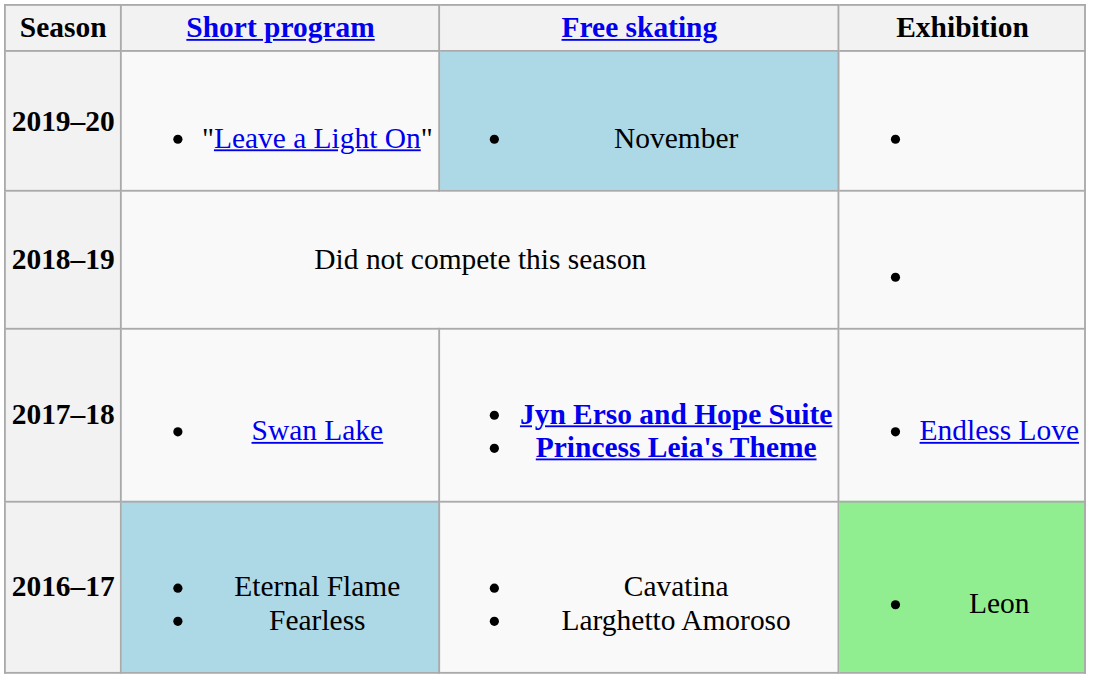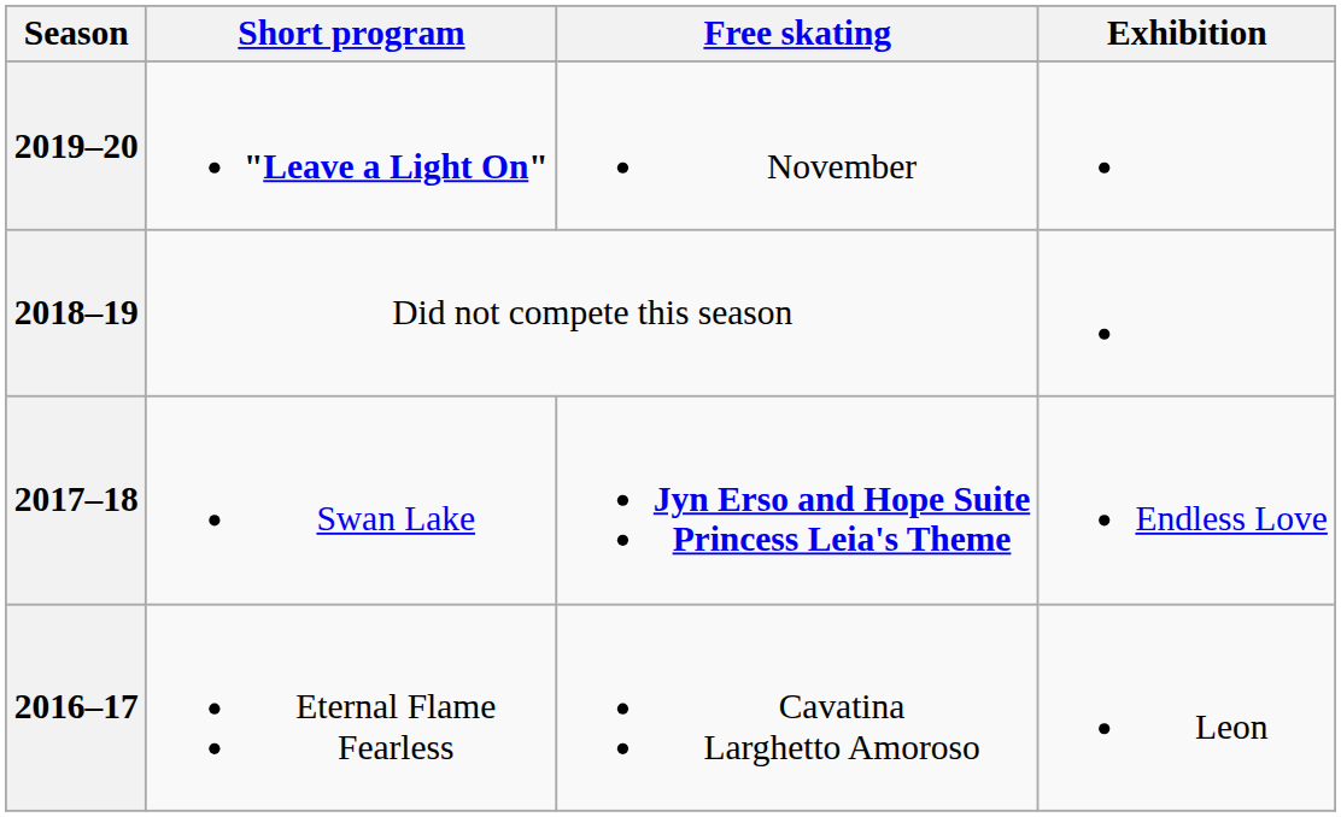2019–20 | Short program: normal -> bold
2019–20 | Free skating: lightblue background -> no background
2016–17 | Short program: lightblue background -> no background
2016–17 | Exhibition: lightgreen background -> no background
